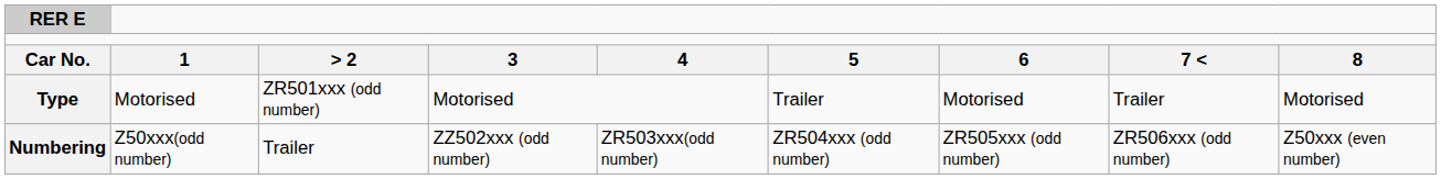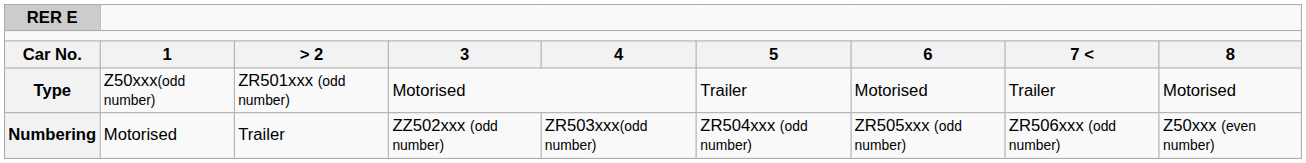Type | column 2: Motorised -> Z50xxx(odd number)
Numbering | column 2: Z50xxx(odd number) -> Motorised
